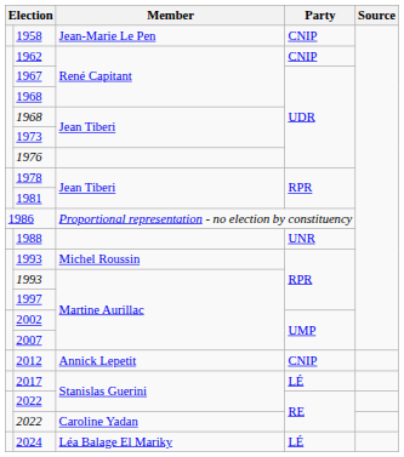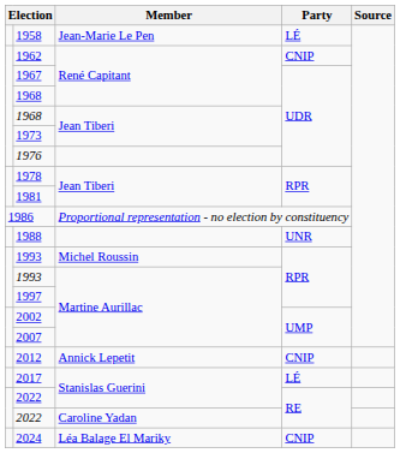1958 | Party: CNIP -> LÉ
2024 | Party: LÉ -> CNIP
